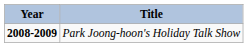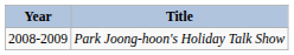Park Joong-hoon's Holiday Talk Show | Year: bold -> normal
